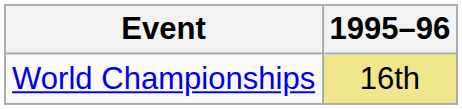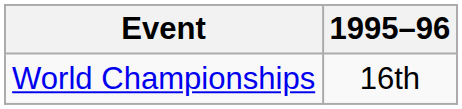World Championships | 1995–96: khaki background -> no background
